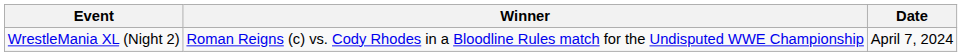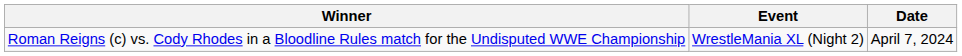columns swapped: Winner <-> Event
